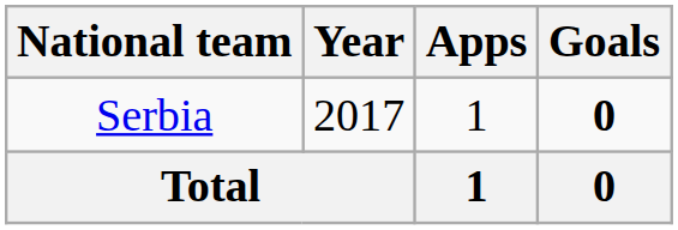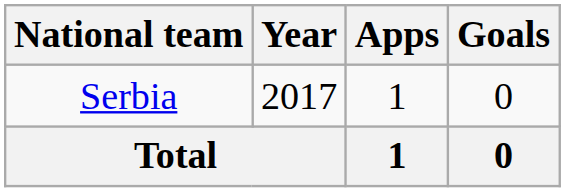Serbia | Goals: bold -> normal
